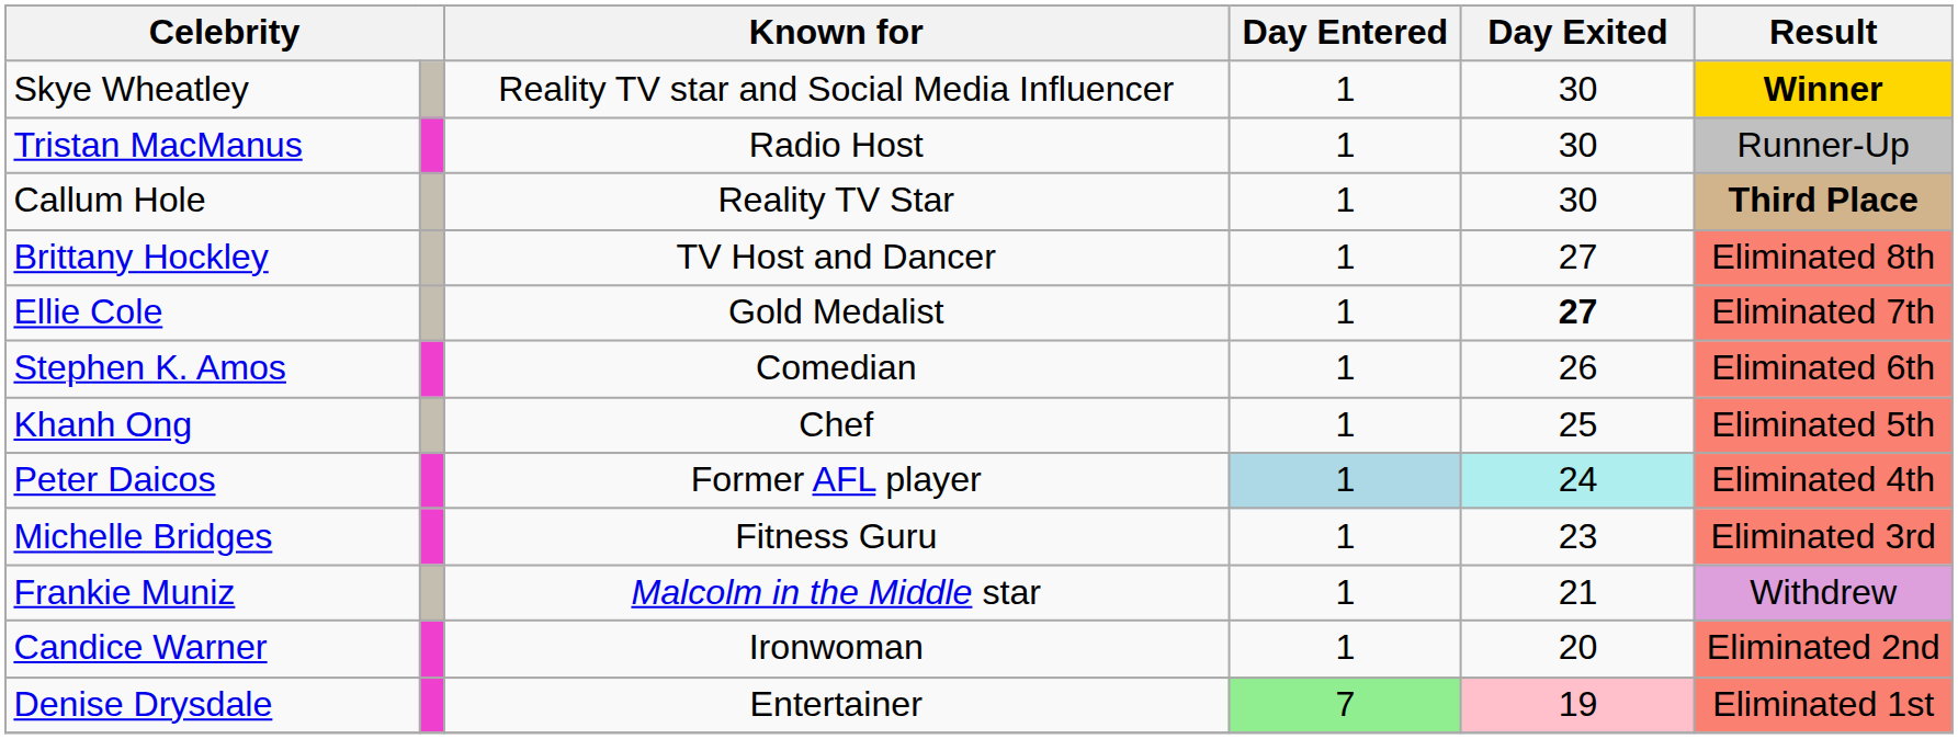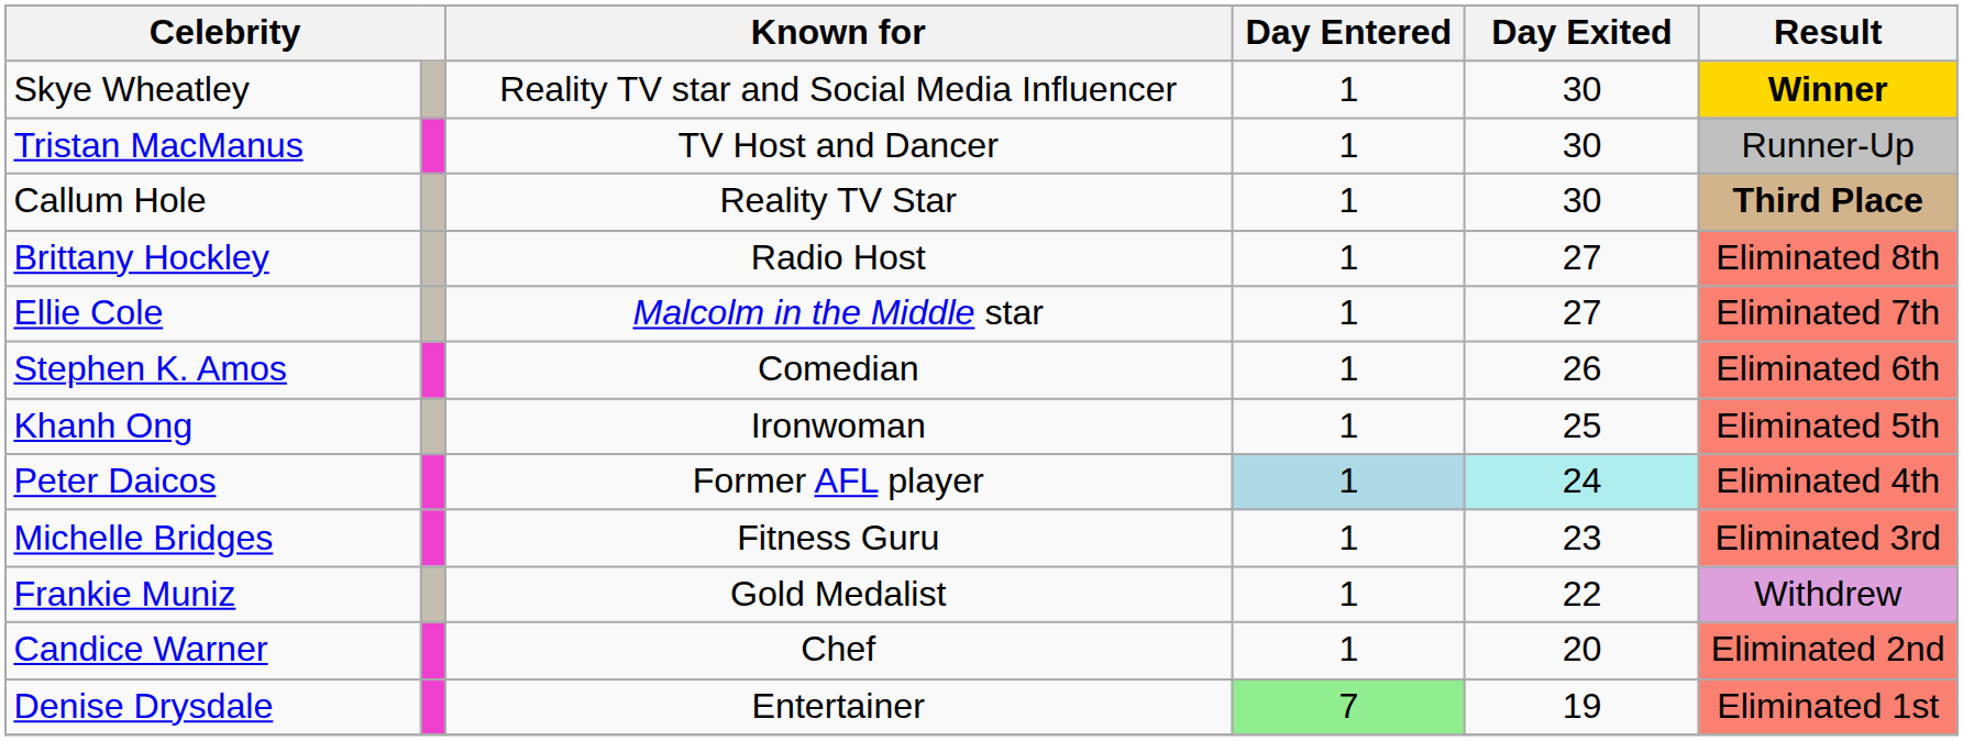Tristan MacManus | Known for: Radio Host -> TV Host and Dancer
Brittany Hockley | Known for: TV Host and Dancer -> Radio Host
Ellie Cole | Known for: Gold Medalist -> Malcolm in the Middle star
Ellie Cole | Day Exited: bold -> normal
Khanh Ong | Known for: Chef -> Ironwoman
Frankie Muniz | Known for: Malcolm in the Middle star -> Gold Medalist
Frankie Muniz | Day Exited: 21 -> 22
Candice Warner | Known for: Ironwoman -> Chef
Denise Drysdale | Day Exited: pink background -> no background
